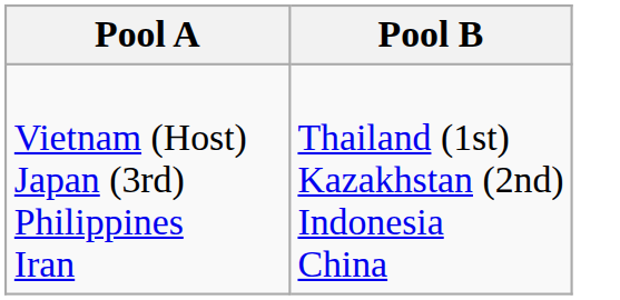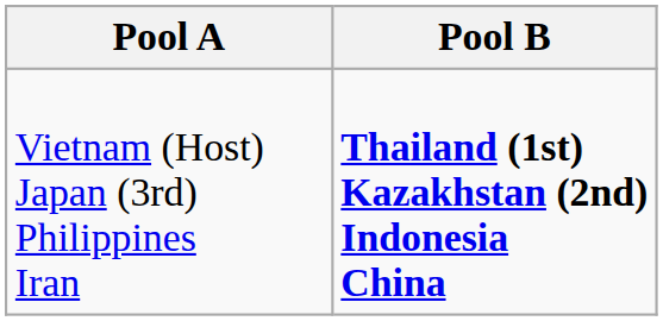Vietnam (Host) Japan (3rd) Philippines Iran | Pool B: normal -> bold
